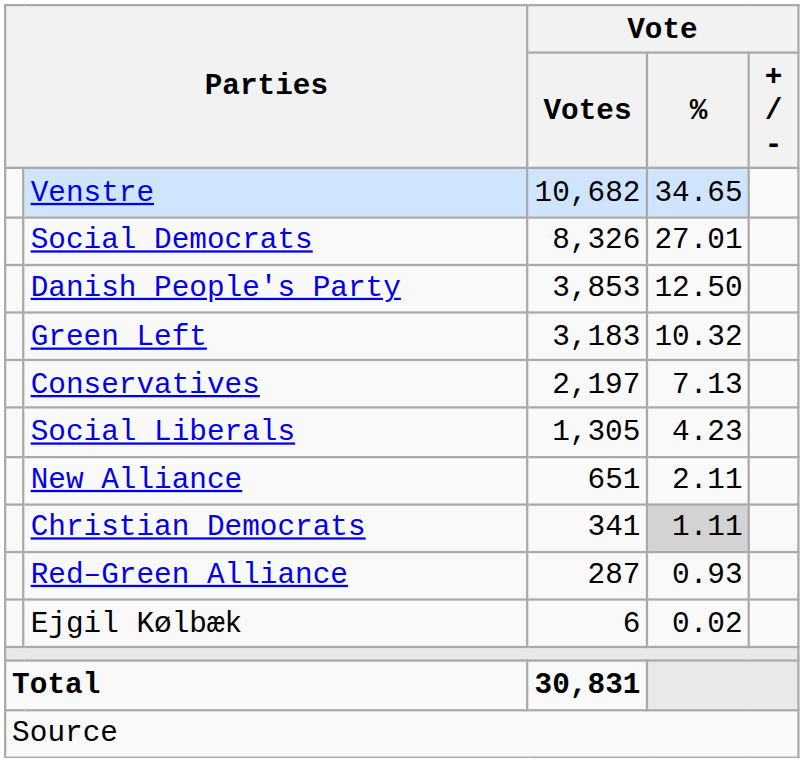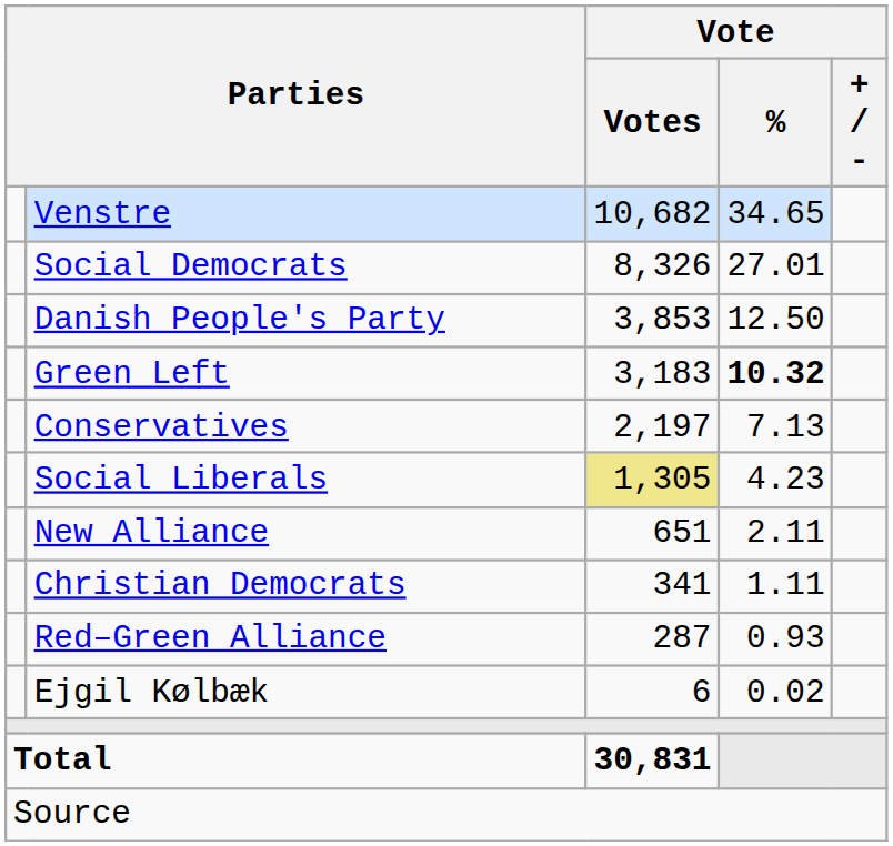Green Left | Vote / %: normal -> bold
Social Liberals | Vote / Votes: no background -> khaki background
Christian Democrats | Vote / %: lightgrey background -> no background
